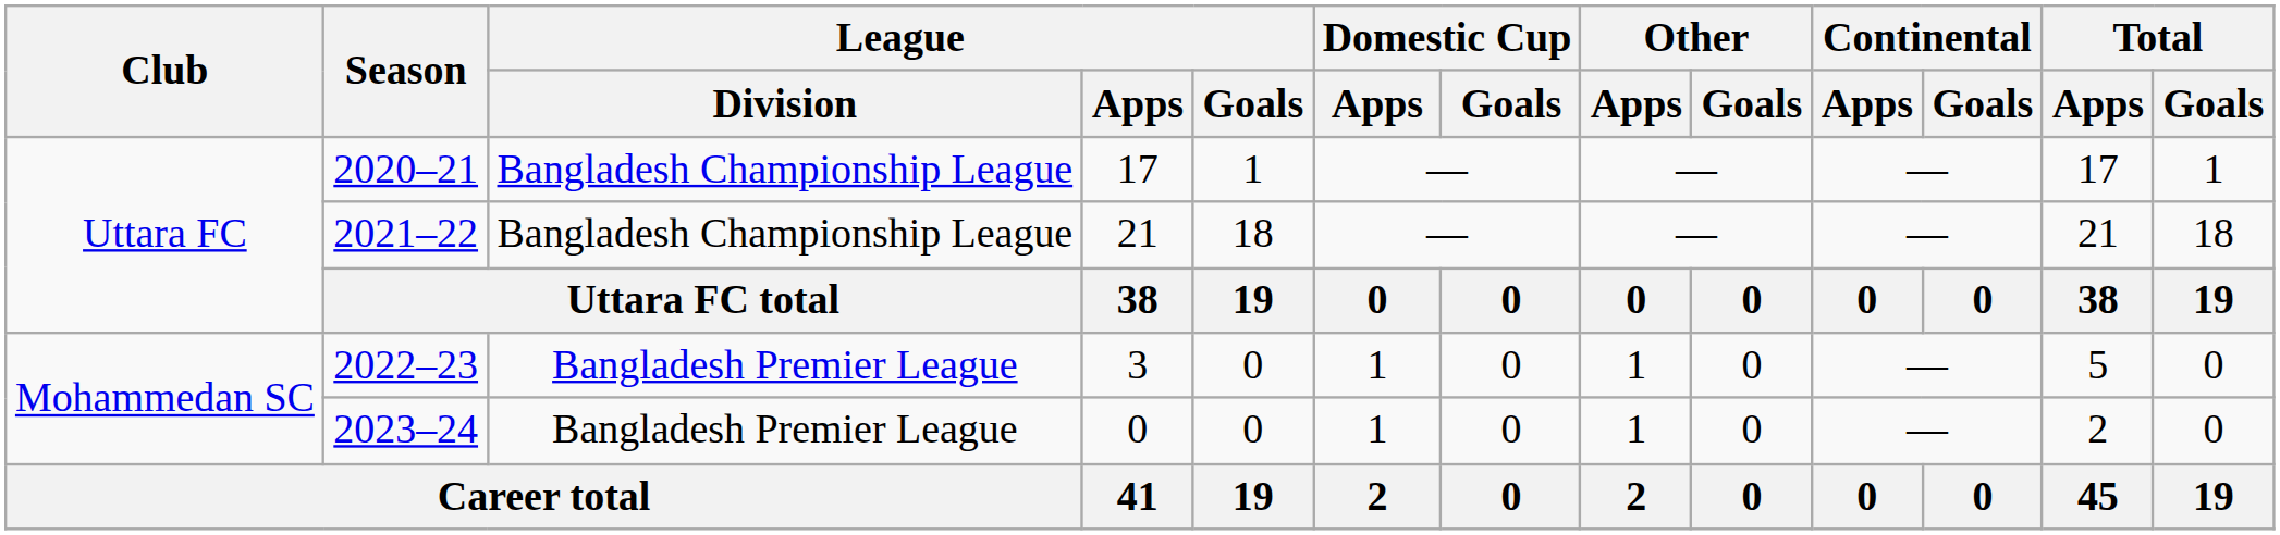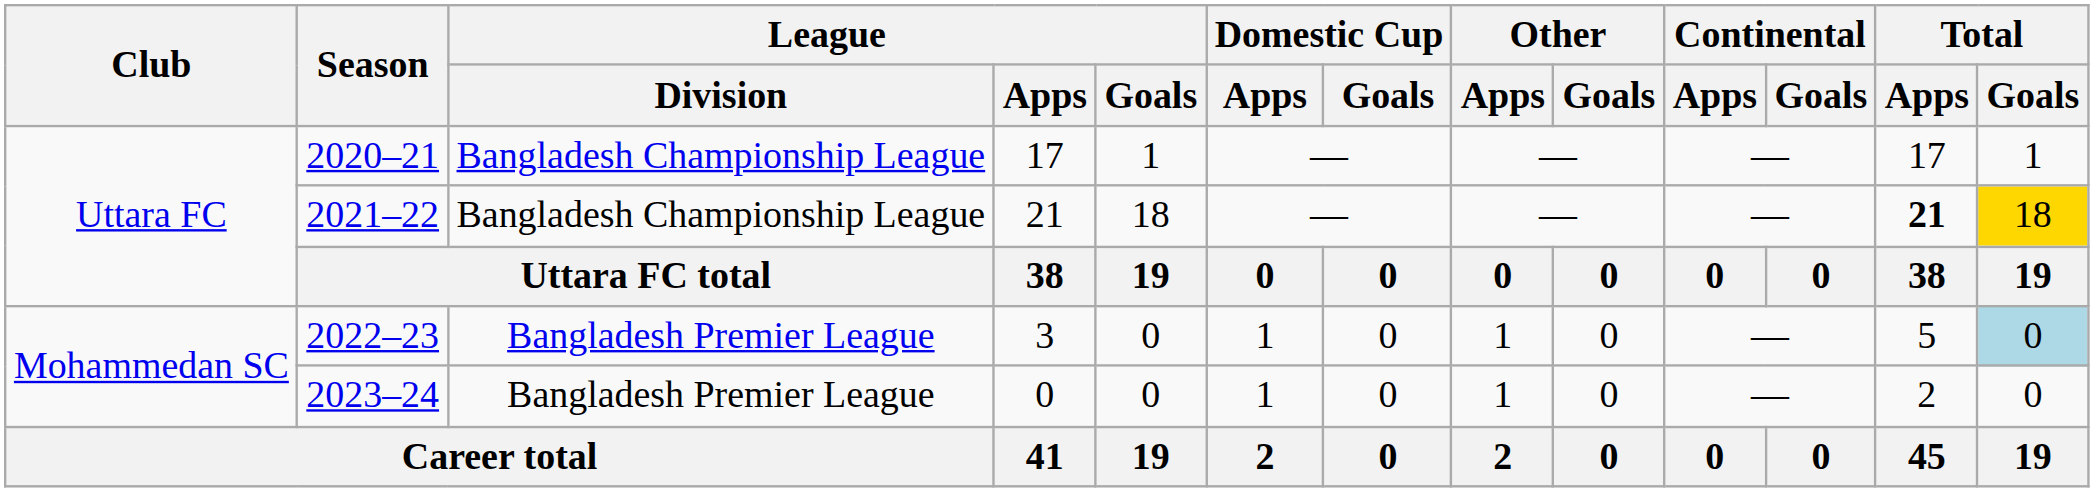2021–22 | Total / Apps: normal -> bold
2021–22 | Total / Goals: no background -> gold background
2022–23 | Total / Goals: no background -> lightblue background
